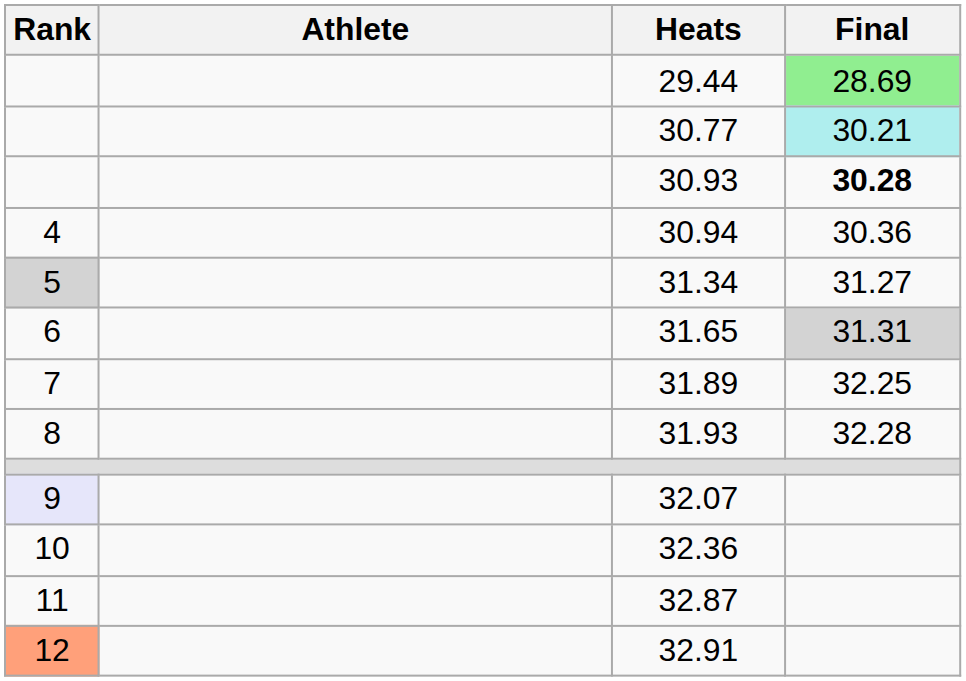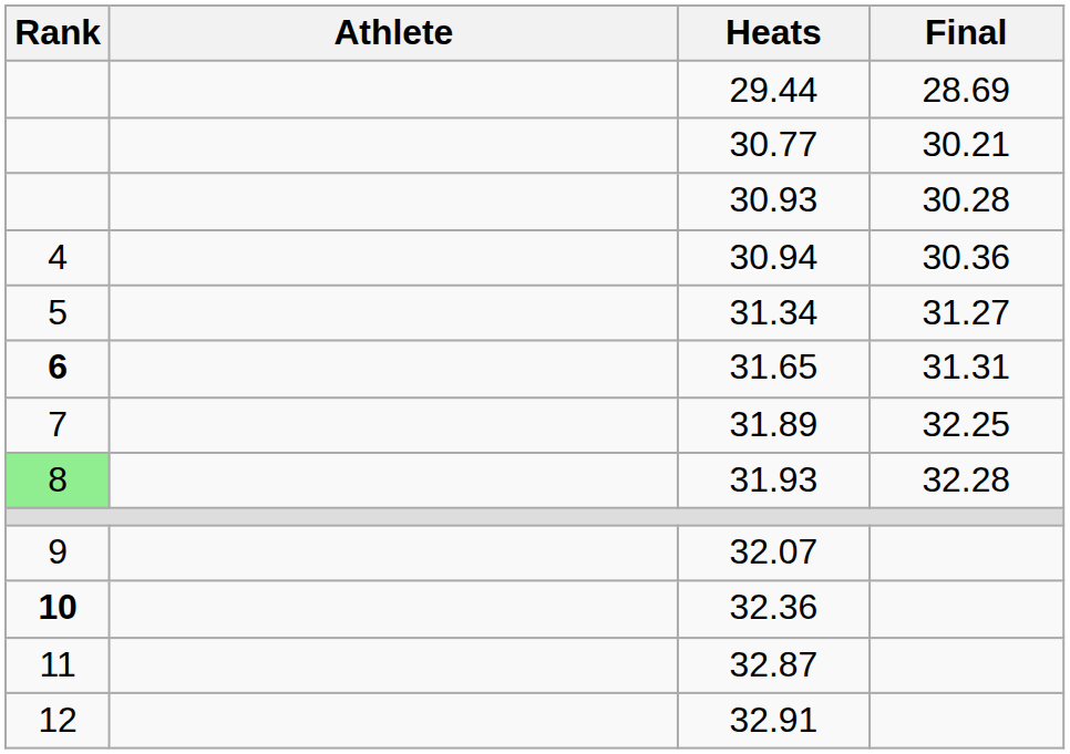29.44 | Final: lightgreen background -> no background
30.77 | Final: paleturquoise background -> no background
30.93 | Final: bold -> normal
31.34 | Rank: lightgrey background -> no background
31.65 | Rank: normal -> bold
31.65 | Final: lightgrey background -> no background
31.93 | Rank: no background -> lightgreen background
32.07 | Rank: lavender background -> no background
32.36 | Rank: normal -> bold
32.91 | Rank: lightsalmon background -> no background
